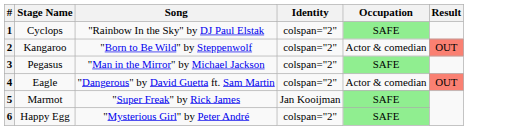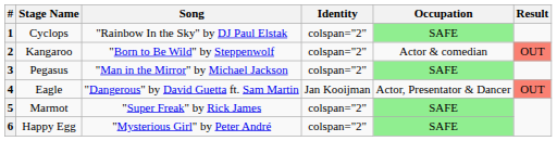4 | Identity: colspan="2" -> Jan Kooijman
4 | Occupation: Actor & comedian -> Actor, Presentator & Dancer
5 | Identity: Jan Kooijman -> colspan="2"
